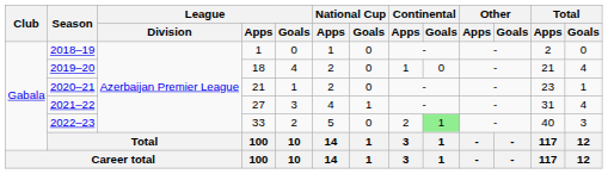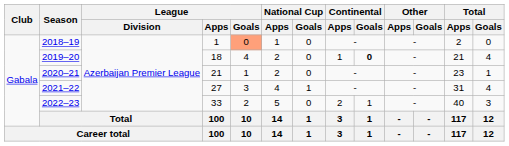2018–19 | League / Goals: no background -> lightsalmon background
2019–20 | Continental / Goals: normal -> bold
2022–23 | Continental / Goals: lightgreen background -> no background
